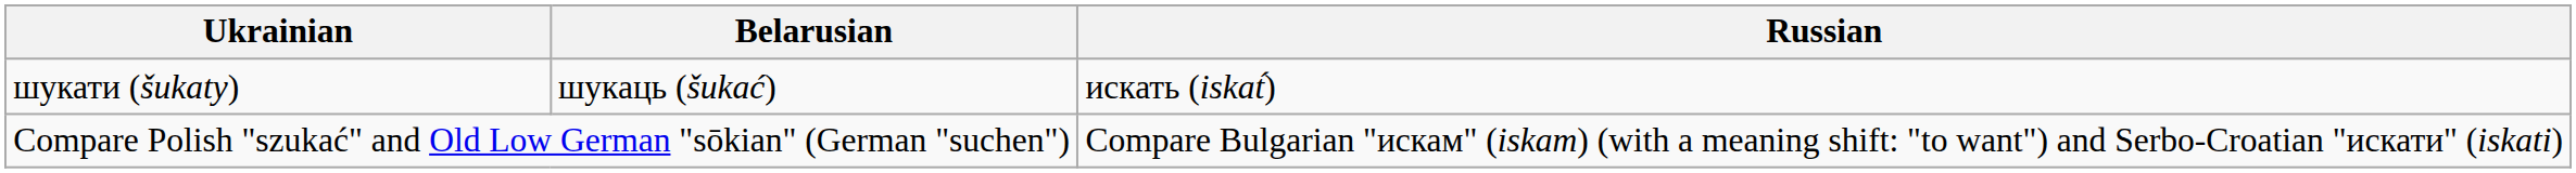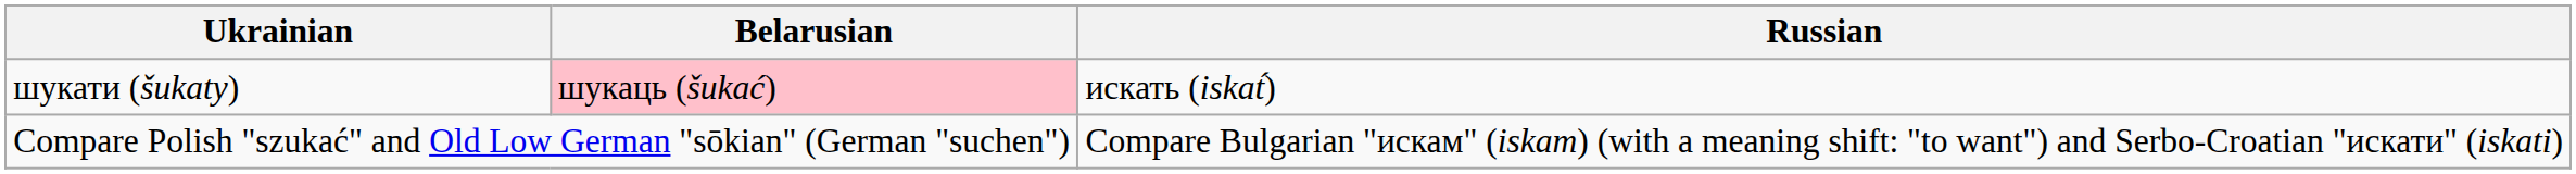шукати (šukaty) | Belarusian: no background -> pink background
